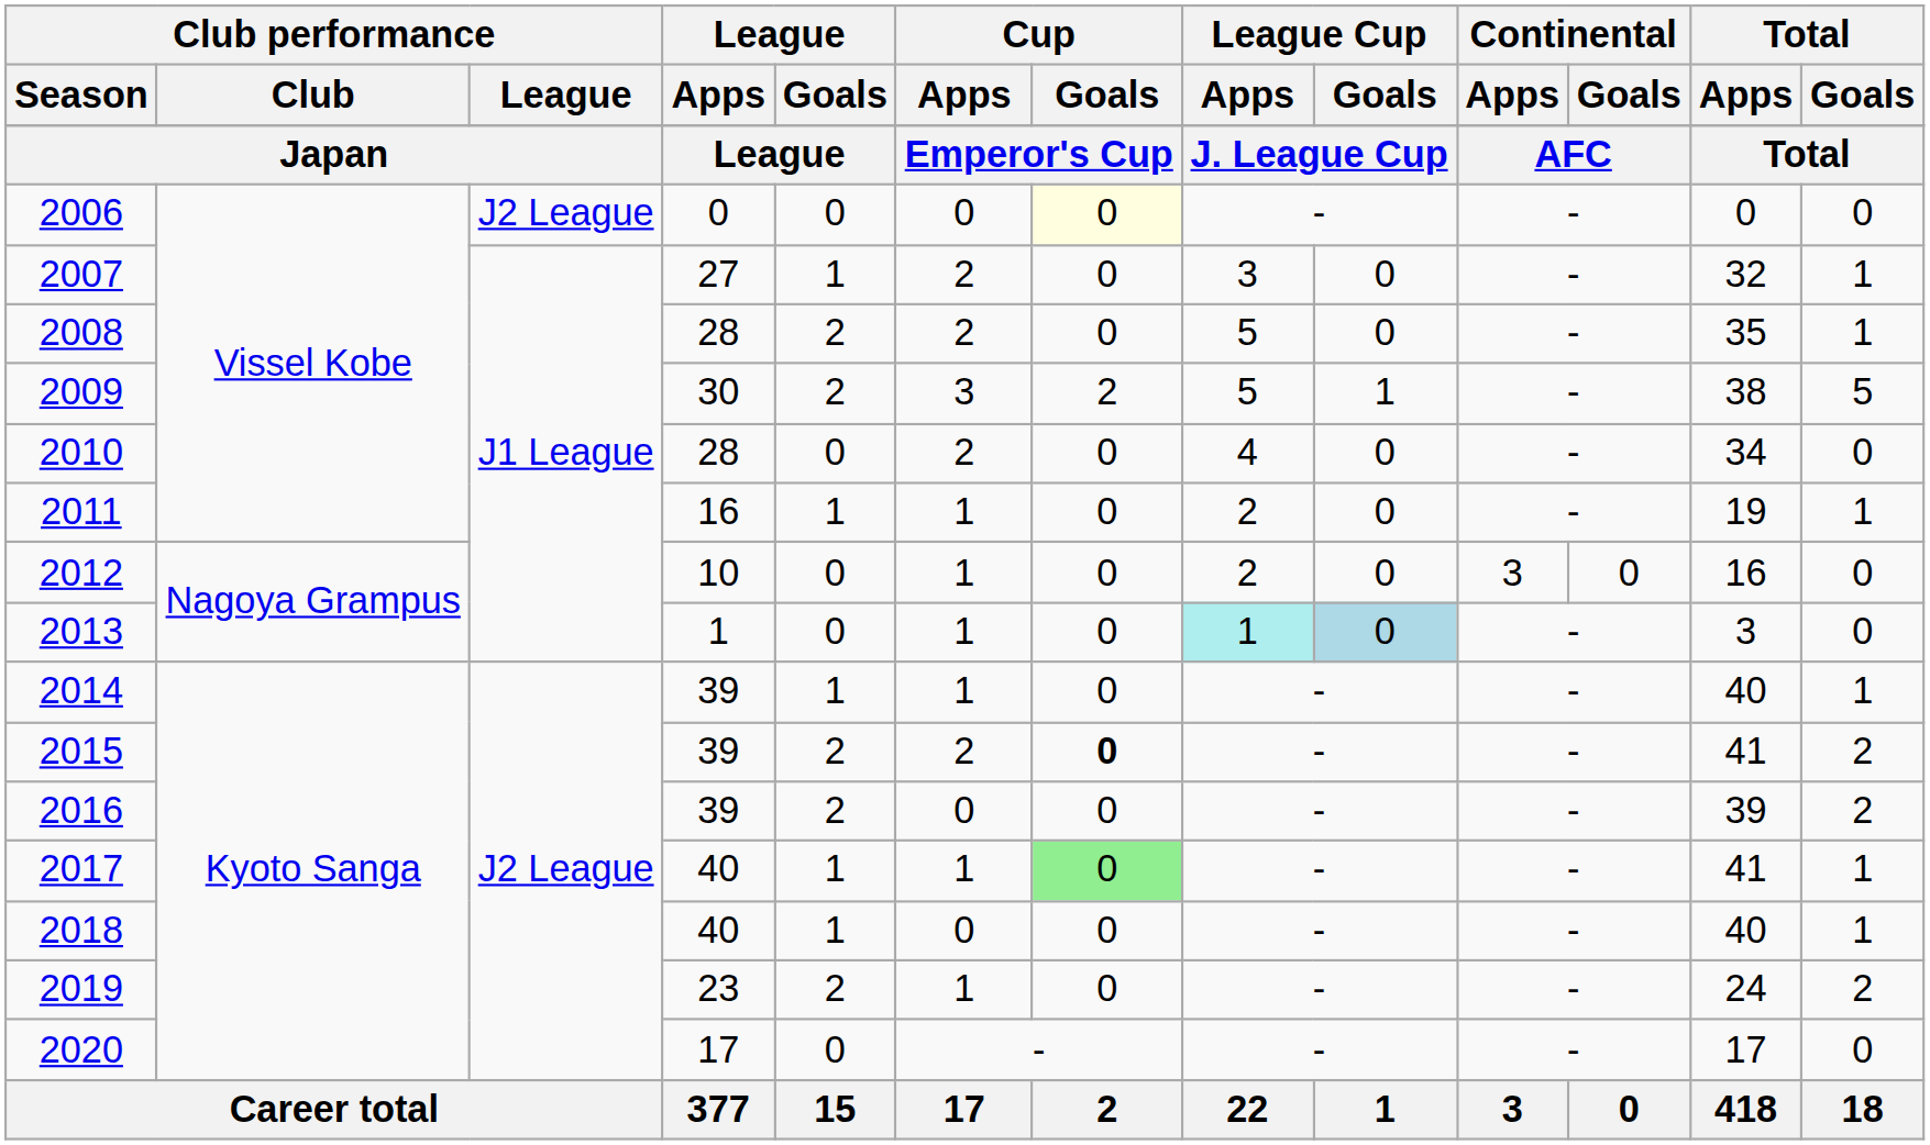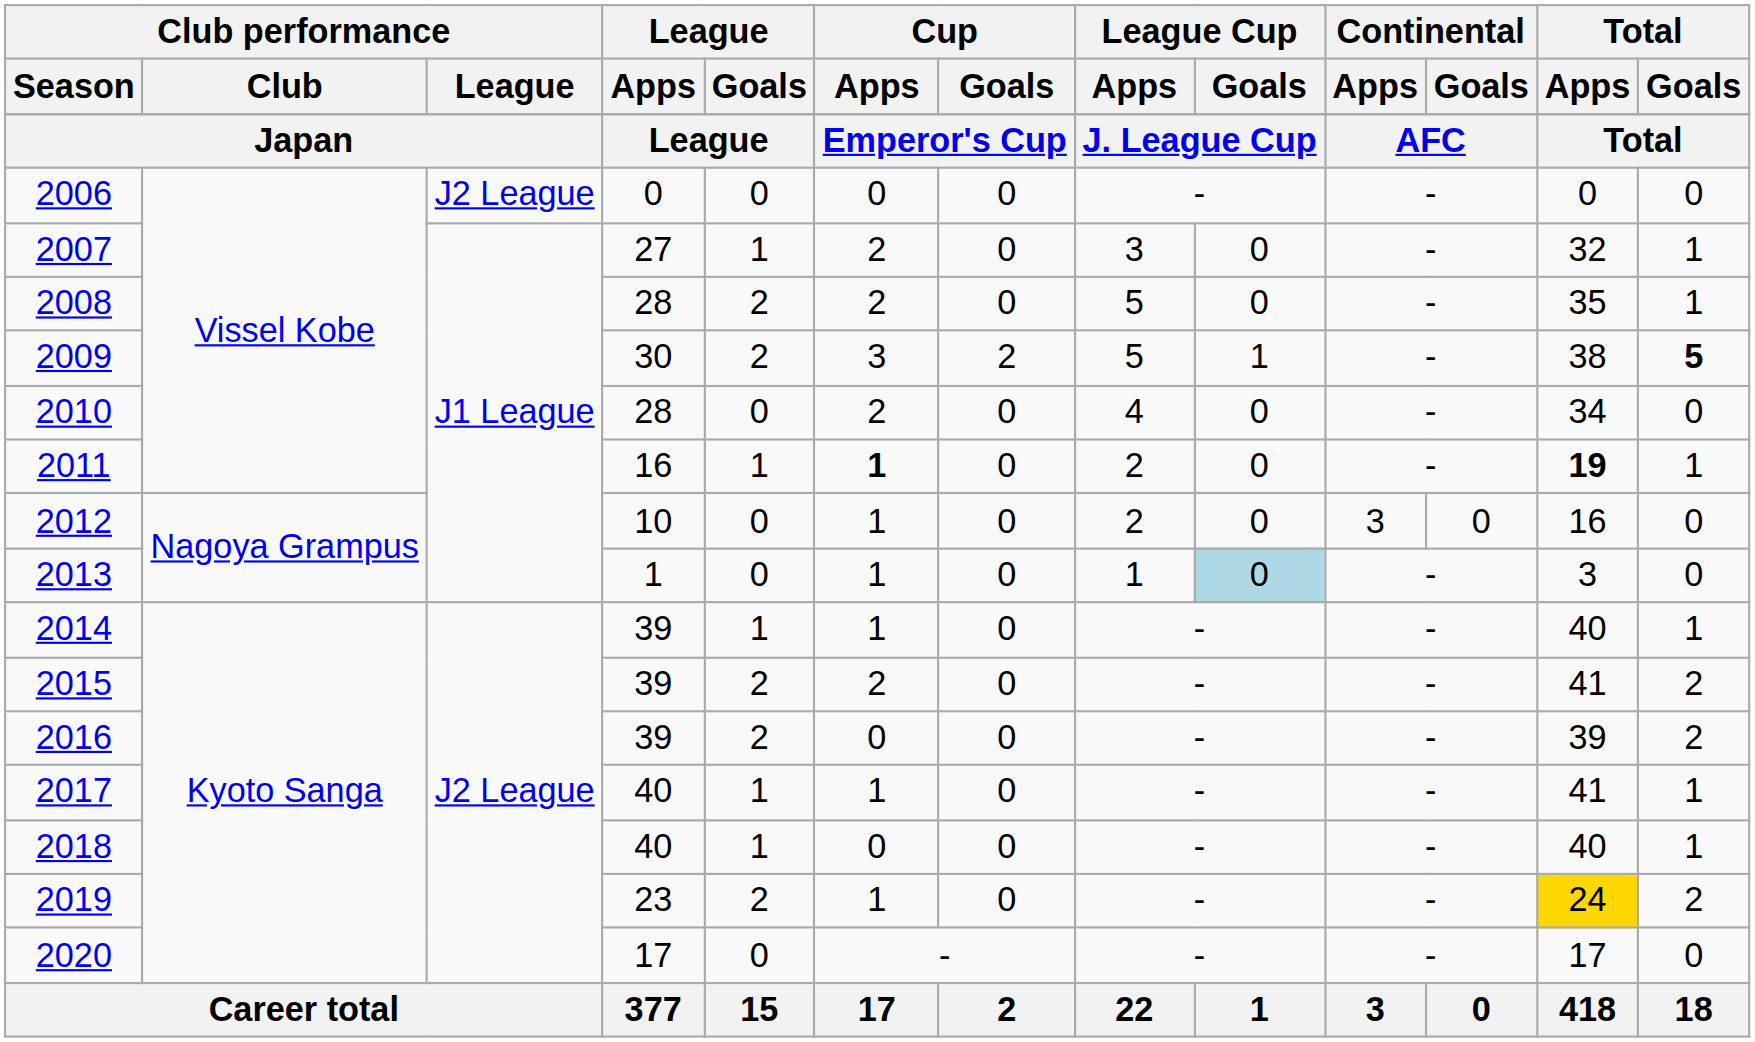2006 | Cup / Goals: lightyellow background -> no background
2009 | Total / Goals: normal -> bold
2011 | Cup / Apps: normal -> bold
2011 | Total / Apps: normal -> bold
2013 | League Cup / Apps: paleturquoise background -> no background
2015 | Cup / Goals: bold -> normal
2017 | Cup / Goals: lightgreen background -> no background
2019 | Total / Apps: no background -> gold background
